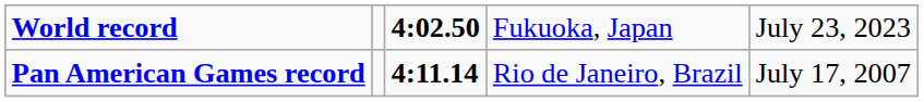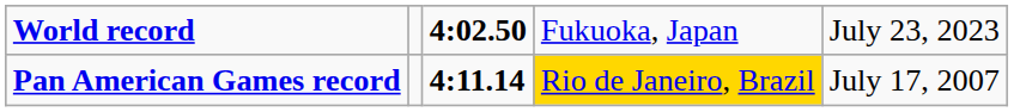Pan American Games record | column 4: no background -> gold background
